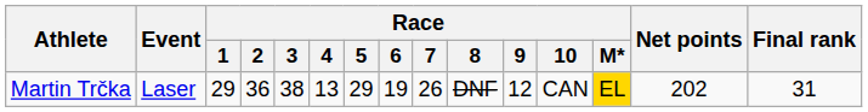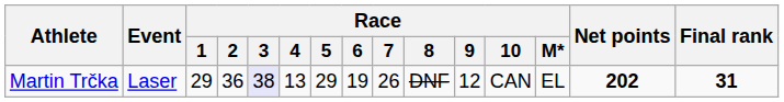Martin Trčka | Race / 3: no background -> lavender background
Martin Trčka | Race / M*: gold background -> no background
Martin Trčka | Net points: normal -> bold
Martin Trčka | Final rank: normal -> bold
